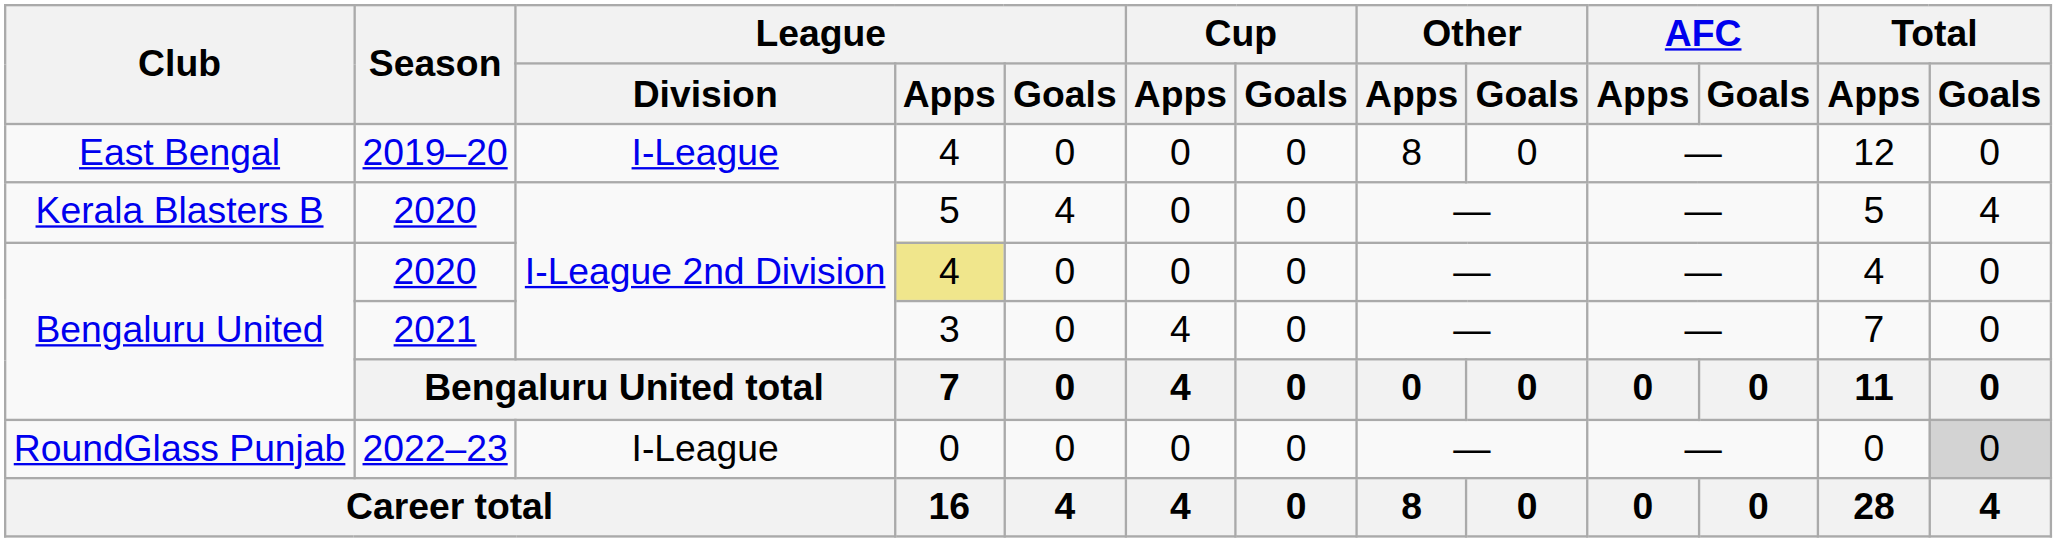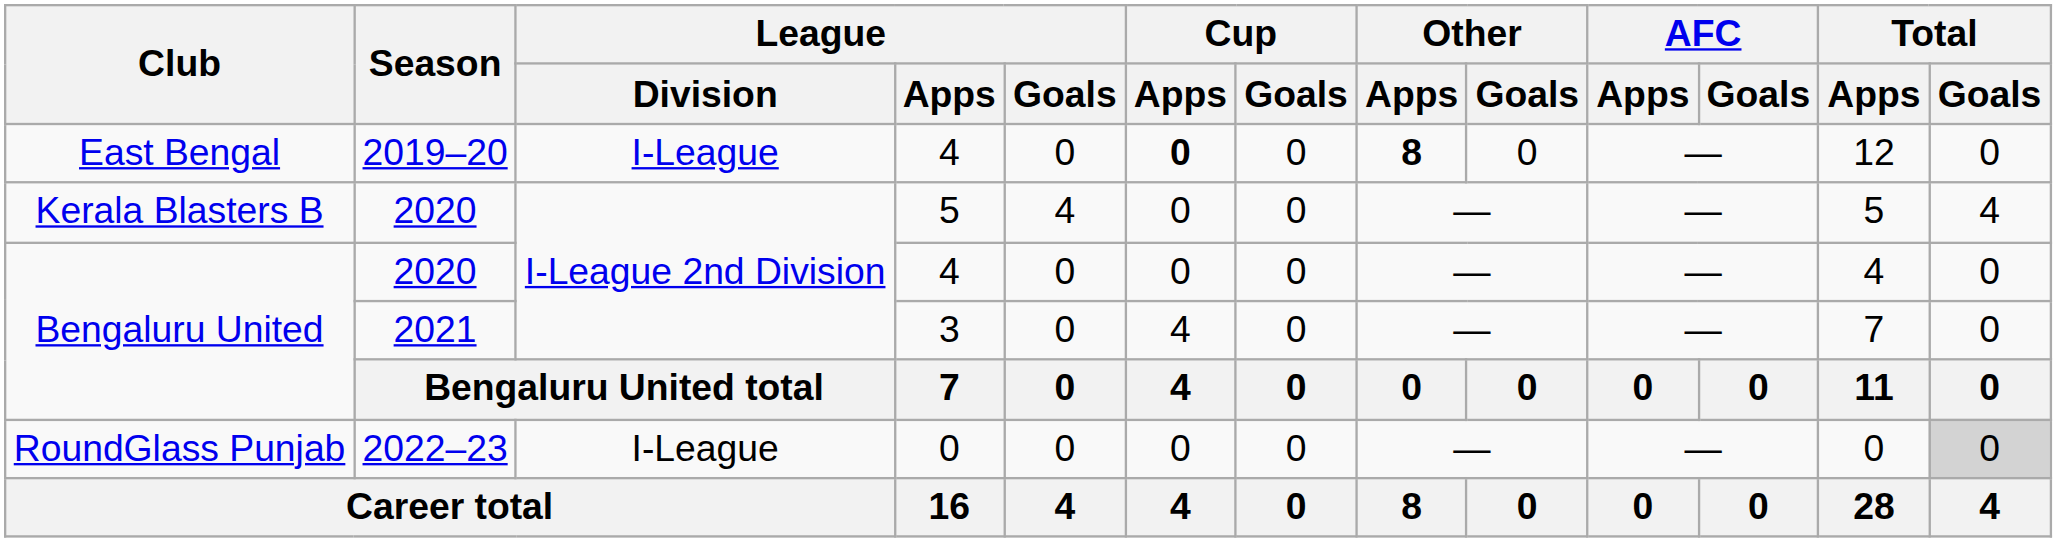East Bengal | Cup / Apps: normal -> bold
East Bengal | Other / Apps: normal -> bold
Bengaluru United / 2020 | League / Apps: khaki background -> no background
